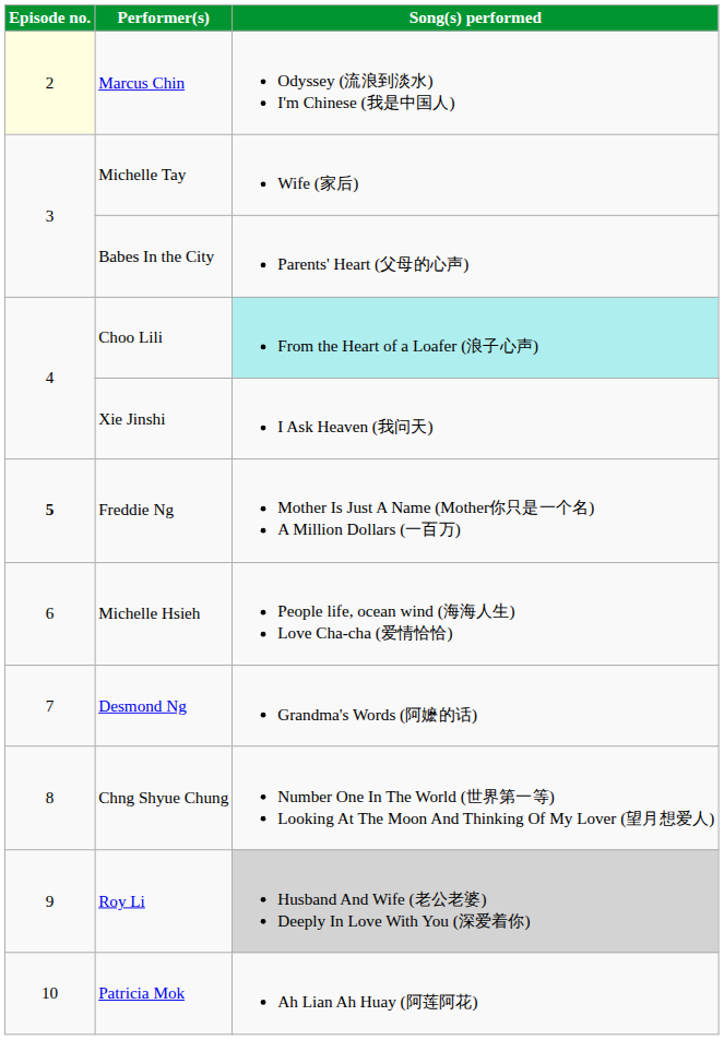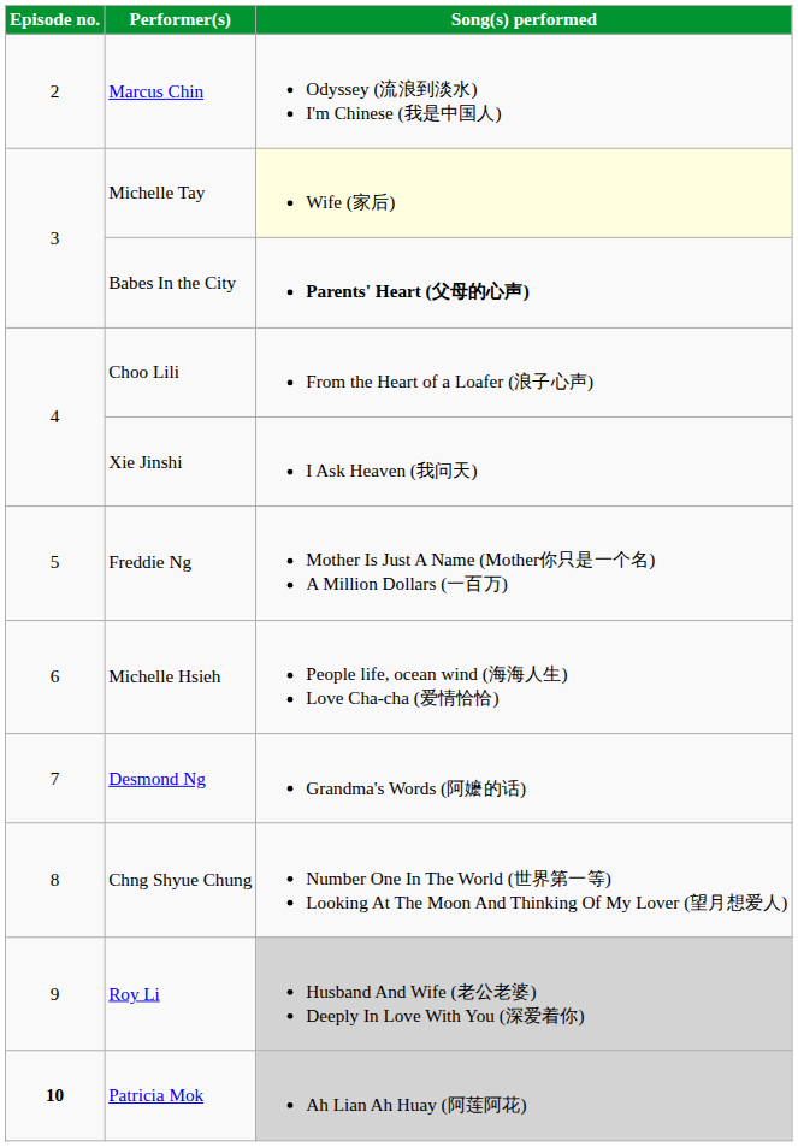Marcus Chin | Episode no.: lightyellow background -> no background
Michelle Tay | Song(s) performed: no background -> lightyellow background
Babes In the City | Song(s) performed: normal -> bold
Choo Lili | Song(s) performed: paleturquoise background -> no background
Freddie Ng | Episode no.: bold -> normal
Patricia Mok | Episode no.: normal -> bold
Patricia Mok | Song(s) performed: no background -> lightgrey background
